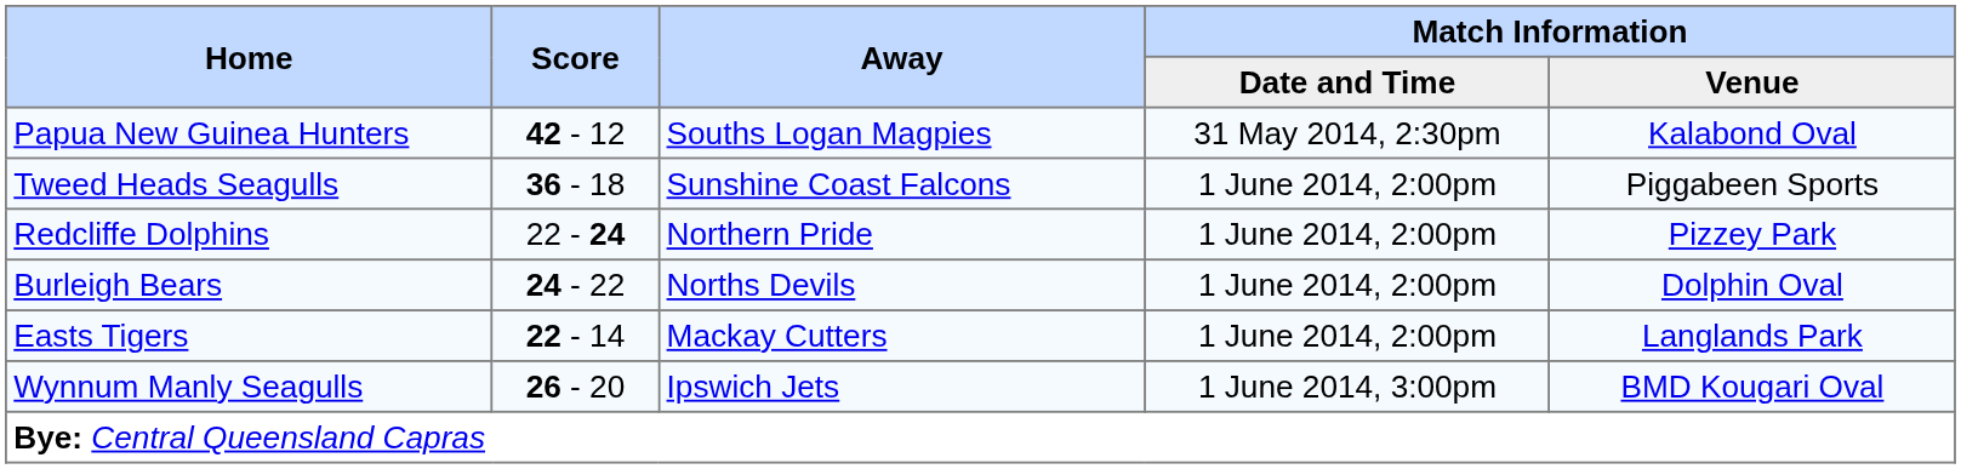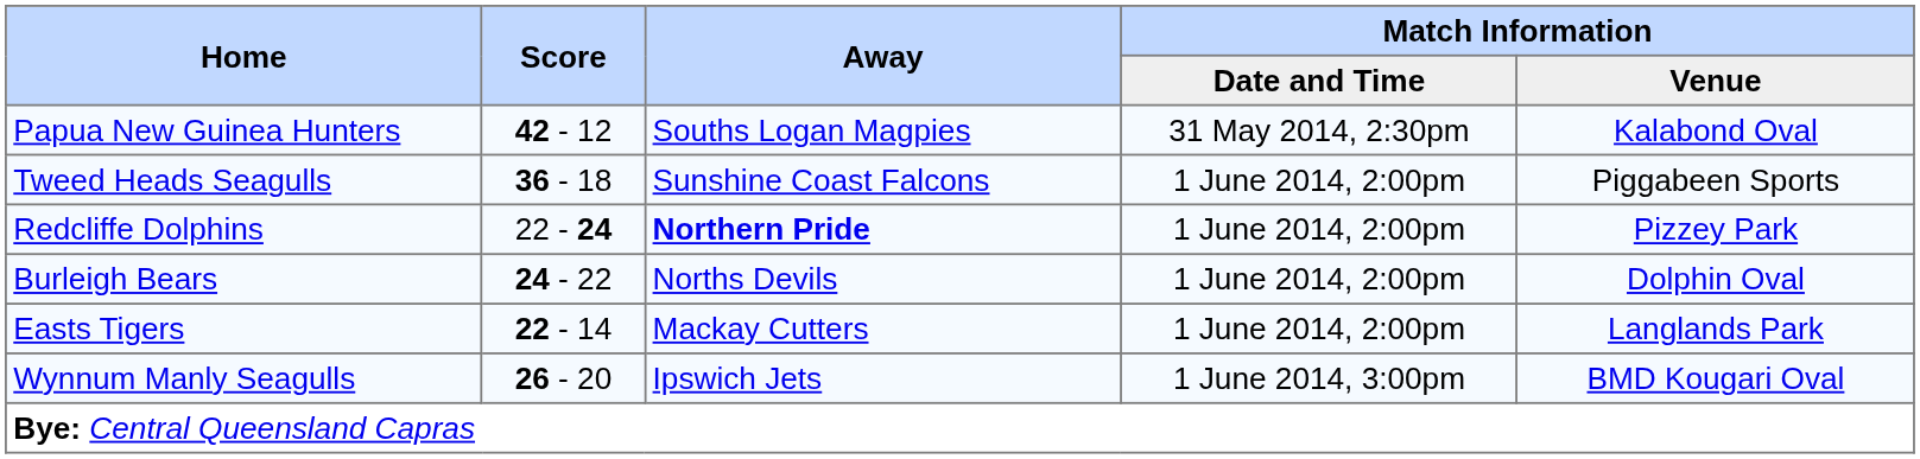Redcliffe Dolphins | Away: normal -> bold
